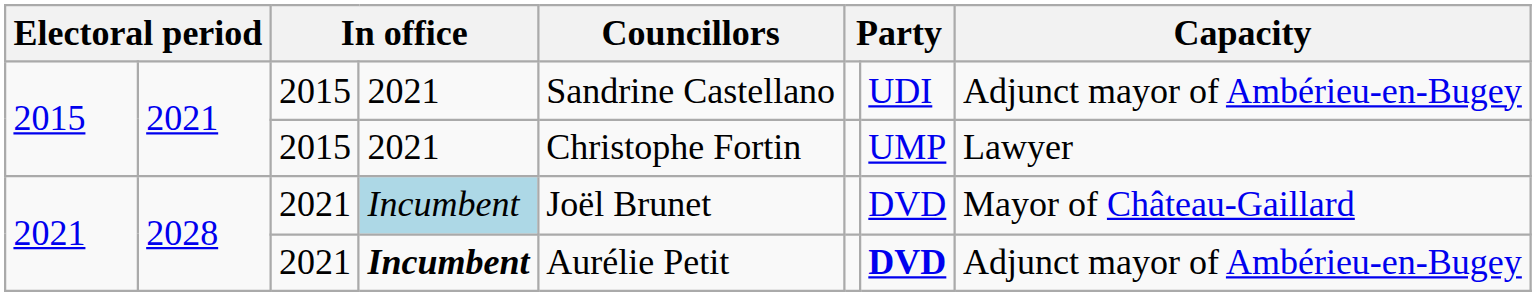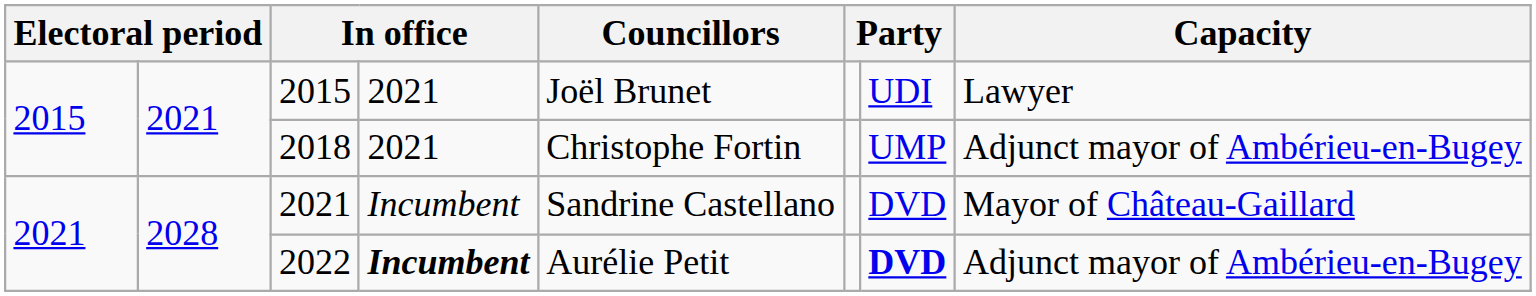row 2 | Councillors: Sandrine Castellano -> Joël Brunet
row 2 | Capacity: Adjunct mayor of Ambérieu-en-Bugey -> Lawyer
row 3 | column 3: 2015 -> 2018
row 3 | Capacity: Lawyer -> Adjunct mayor of Ambérieu-en-Bugey
row 4 | column 4: lightblue background -> no background
row 4 | Councillors: Joël Brunet -> Sandrine Castellano
row 5 | column 3: 2021 -> 2022
